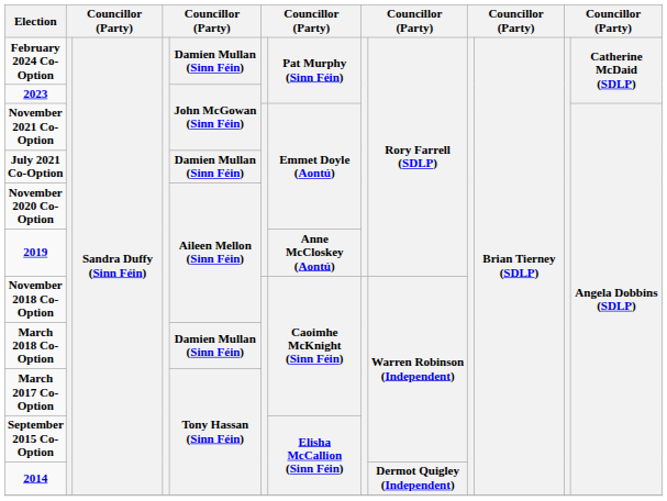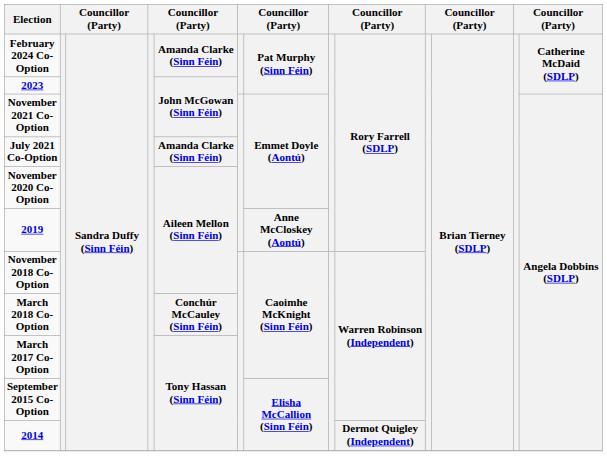February 2024 Co-Option | column 5: Damien Mullan (Sinn Féin) -> Amanda Clarke (Sinn Féin)
July 2021 Co-Option | column 5: Damien Mullan (Sinn Féin) -> Amanda Clarke (Sinn Féin)
March 2018 Co-Option | column 5: Damien Mullan (Sinn Féin) -> Conchúr McCauley (Sinn Féin)
